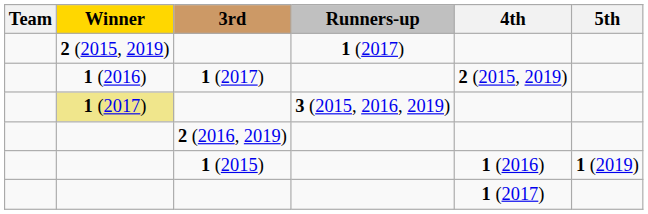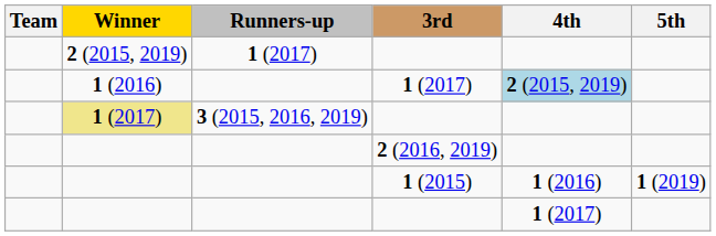columns swapped: Runners-up <-> 3rd
row 3 | 4th: no background -> lightblue background
